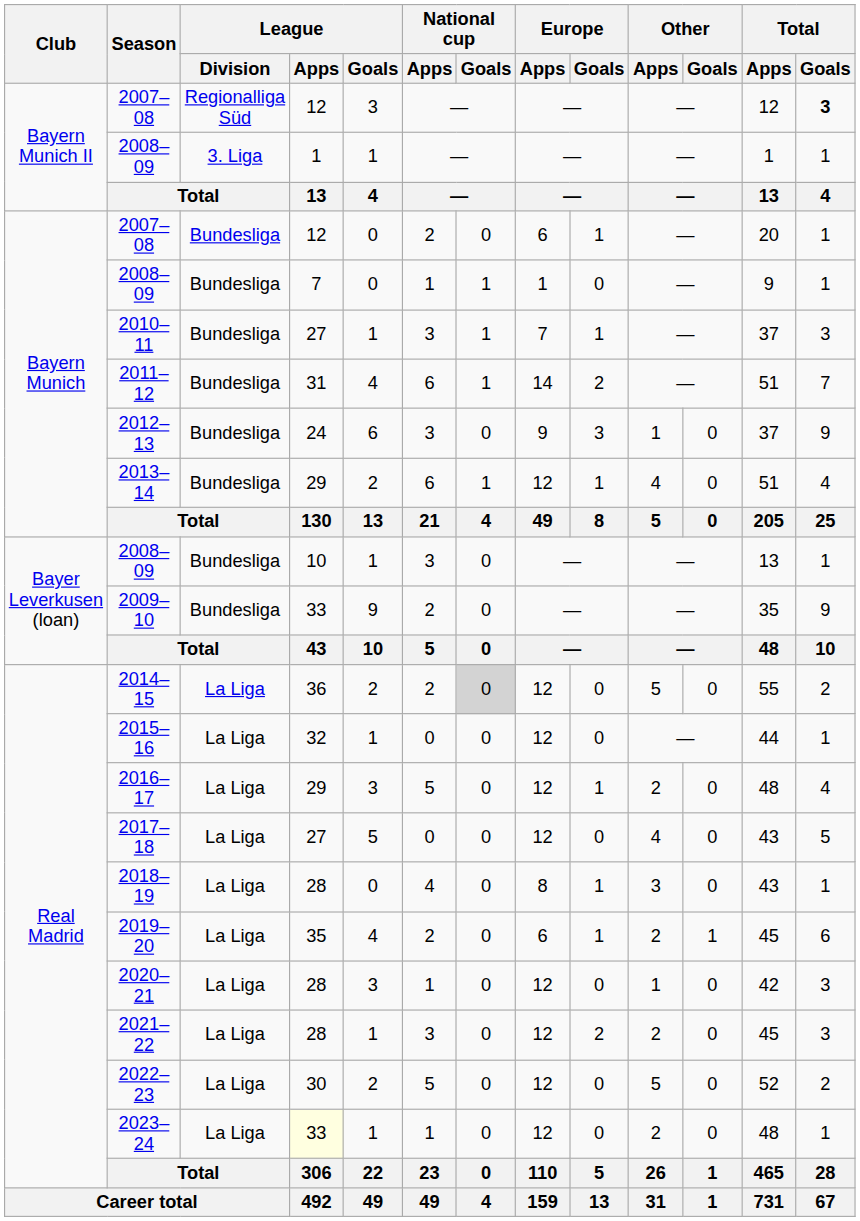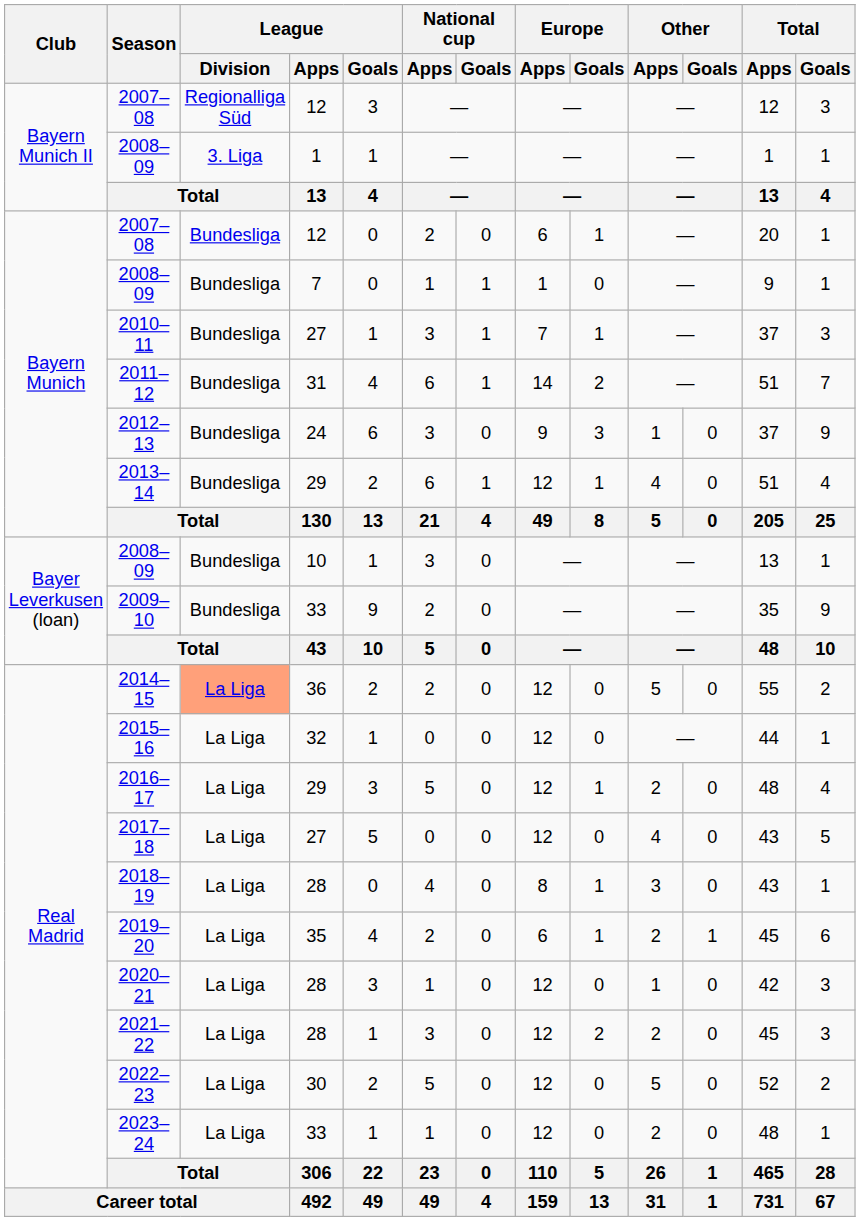Bayern Munich II / 2007–08 | Total / Goals: bold -> normal
2014–15 | League / Division: no background -> lightsalmon background
2014–15 | National cup / Goals: lightgrey background -> no background
2023–24 | League / Apps: lightyellow background -> no background
